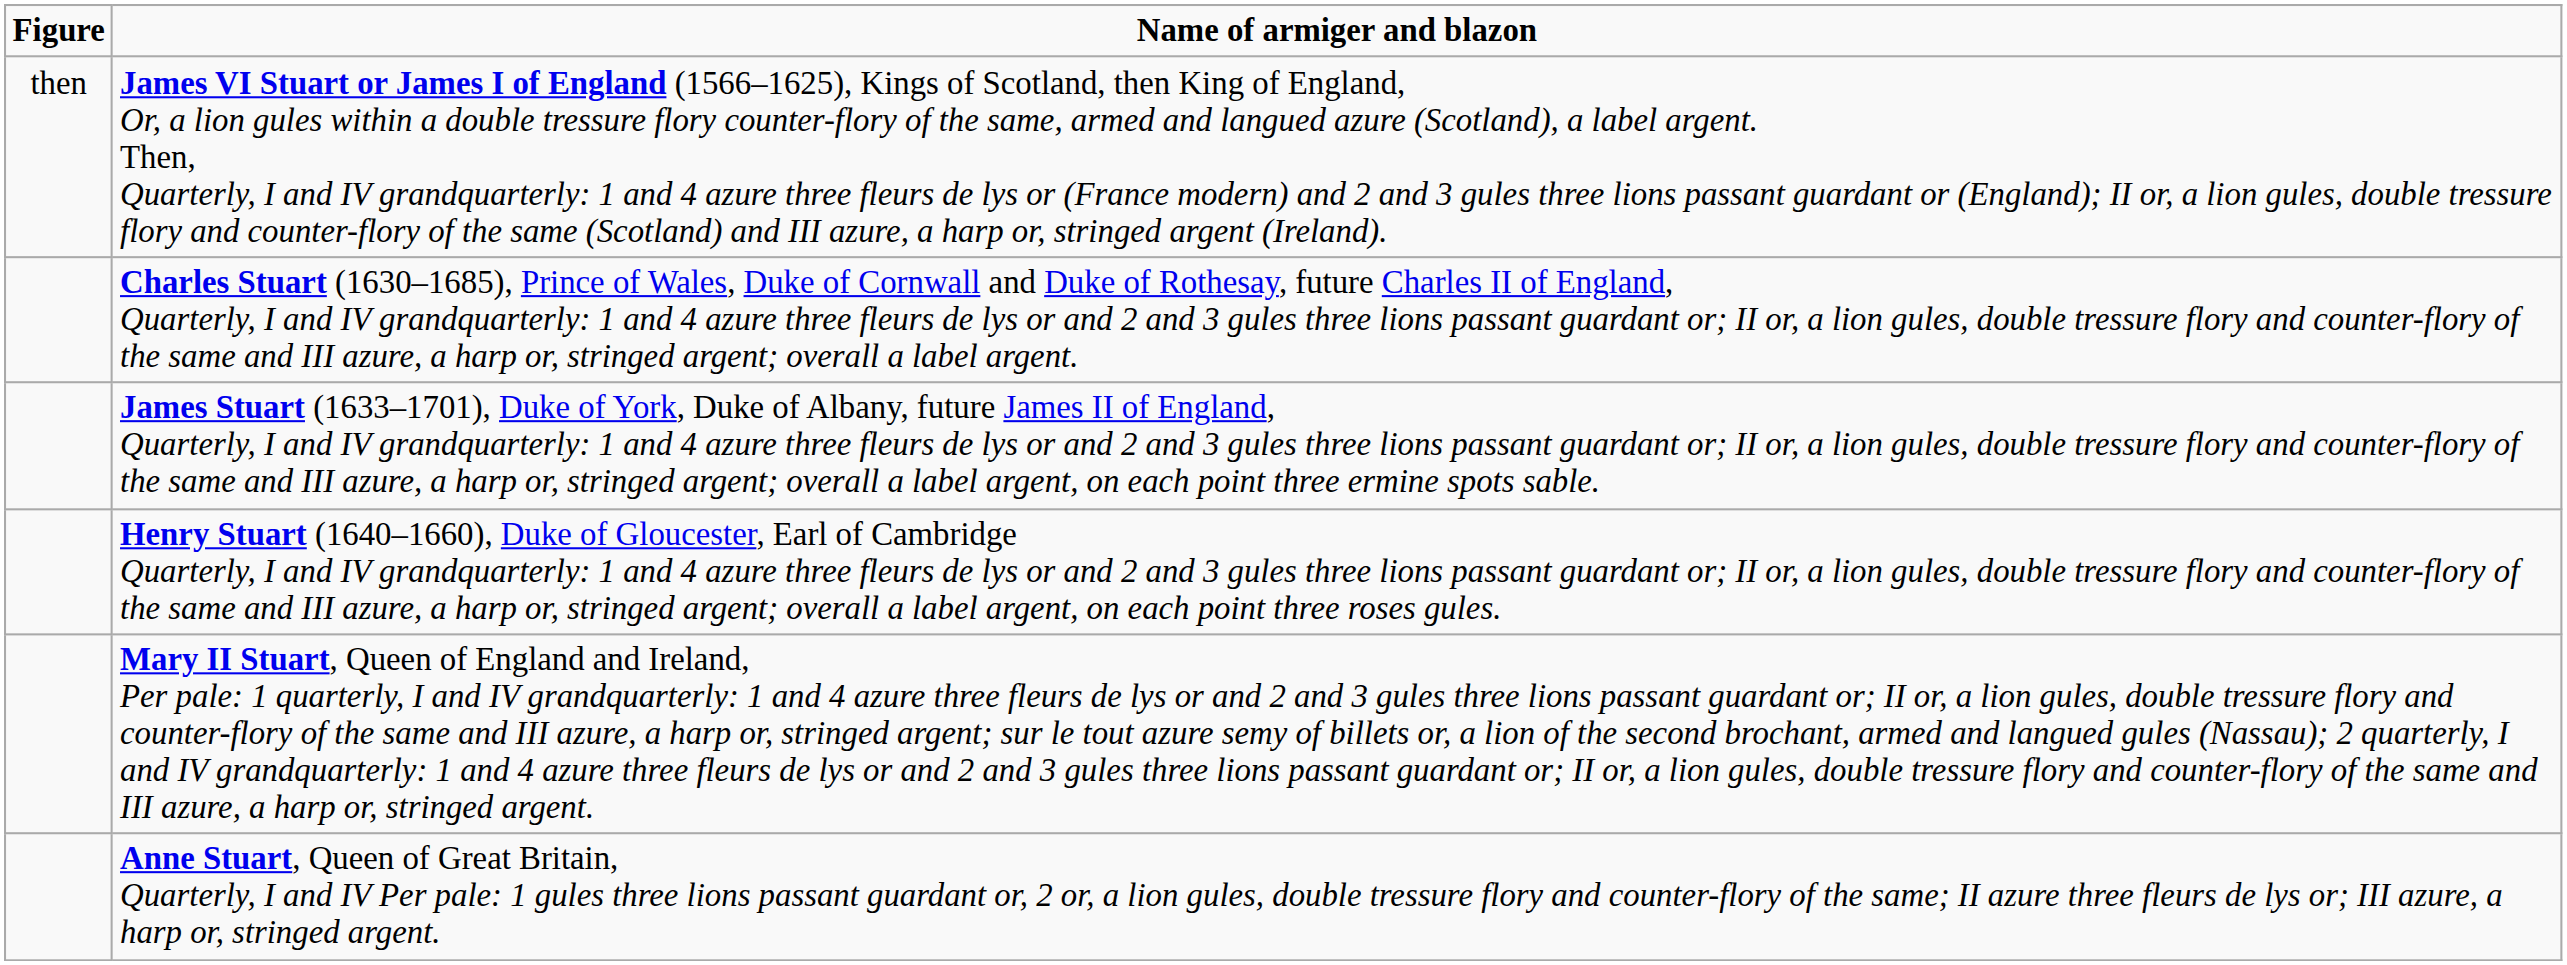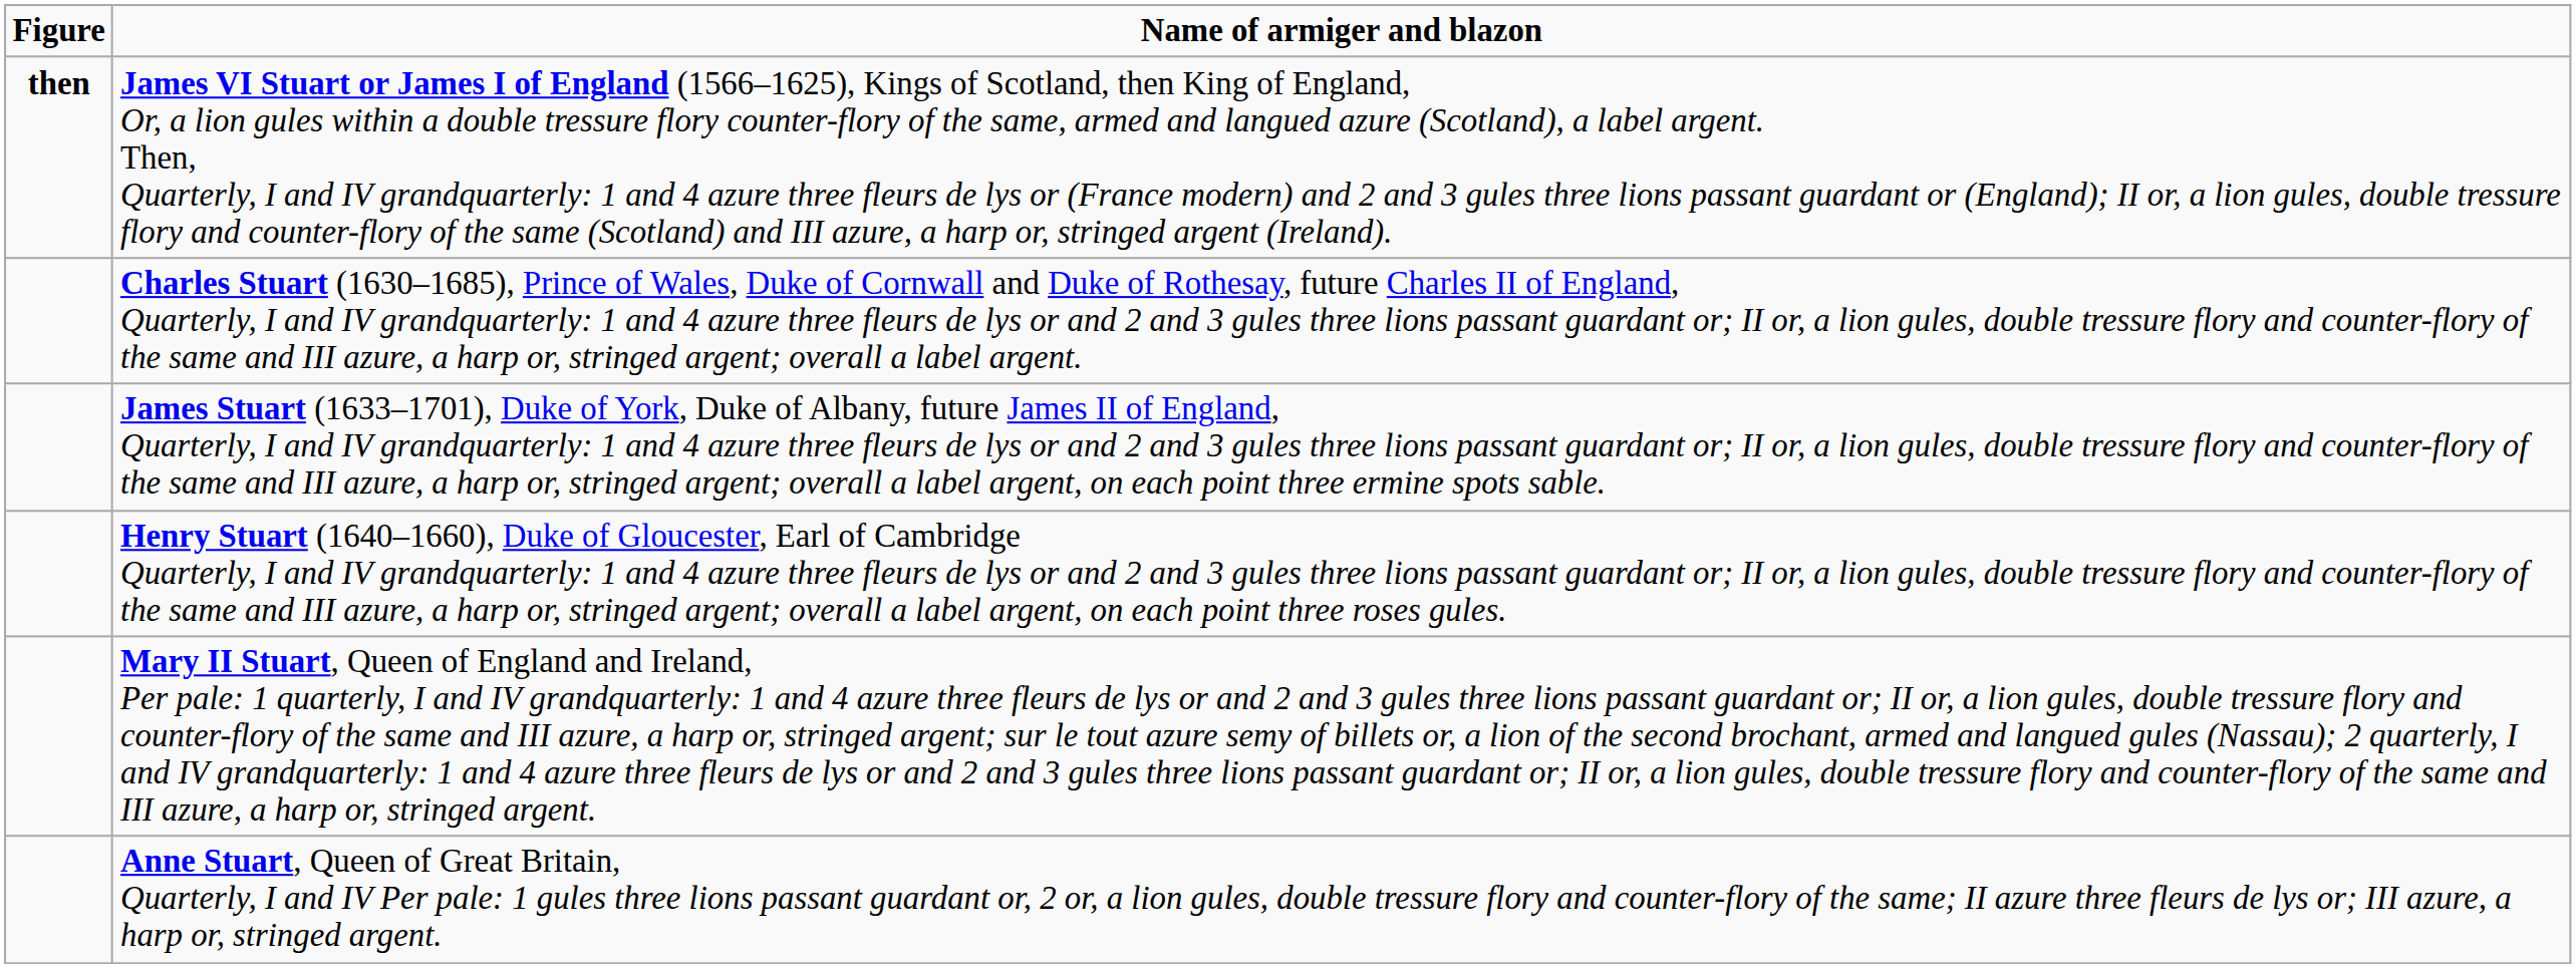row 2 | Figure: normal -> bold
